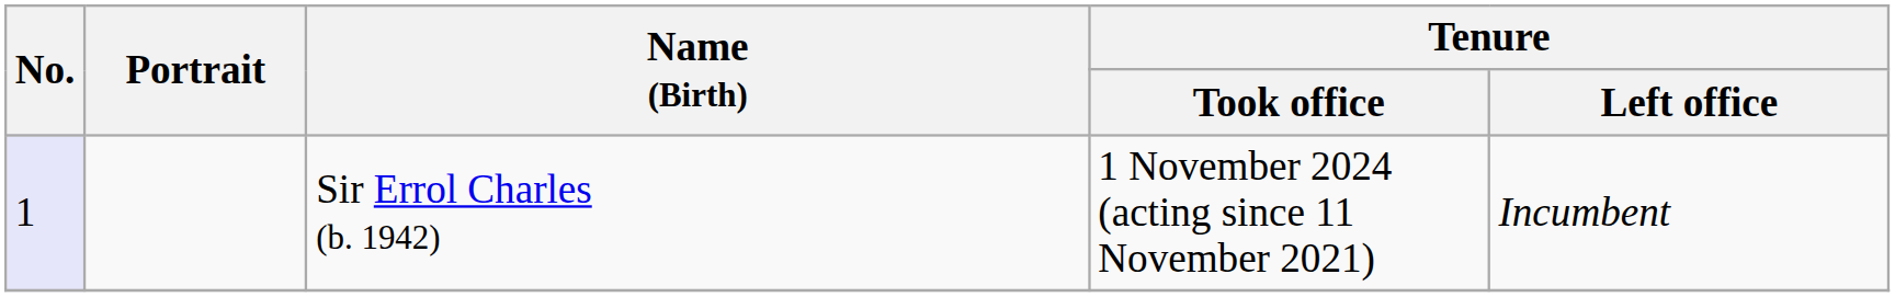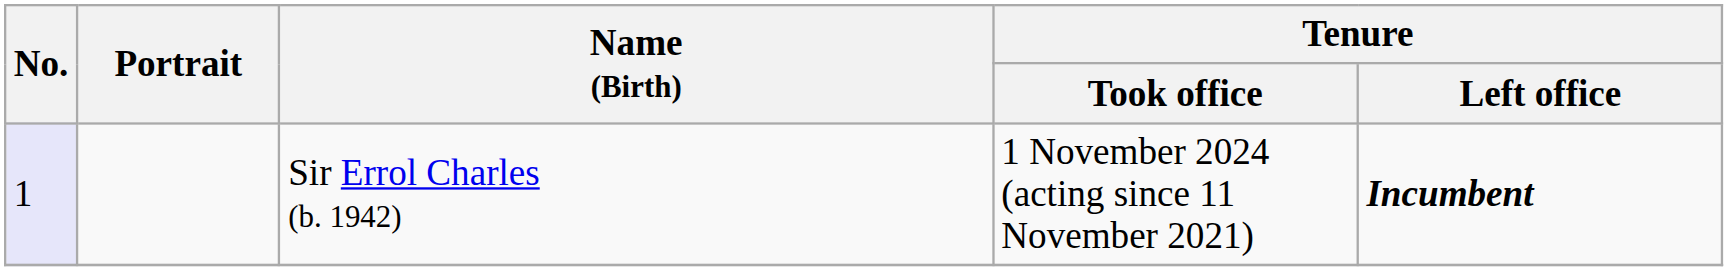Sir Errol Charles (b. 1942) | Tenure / Left office: normal -> bold
